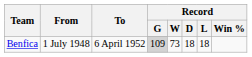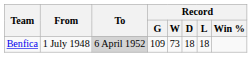Benfica | To: no background -> lightgrey background
Benfica | Record / G: lightgrey background -> no background
